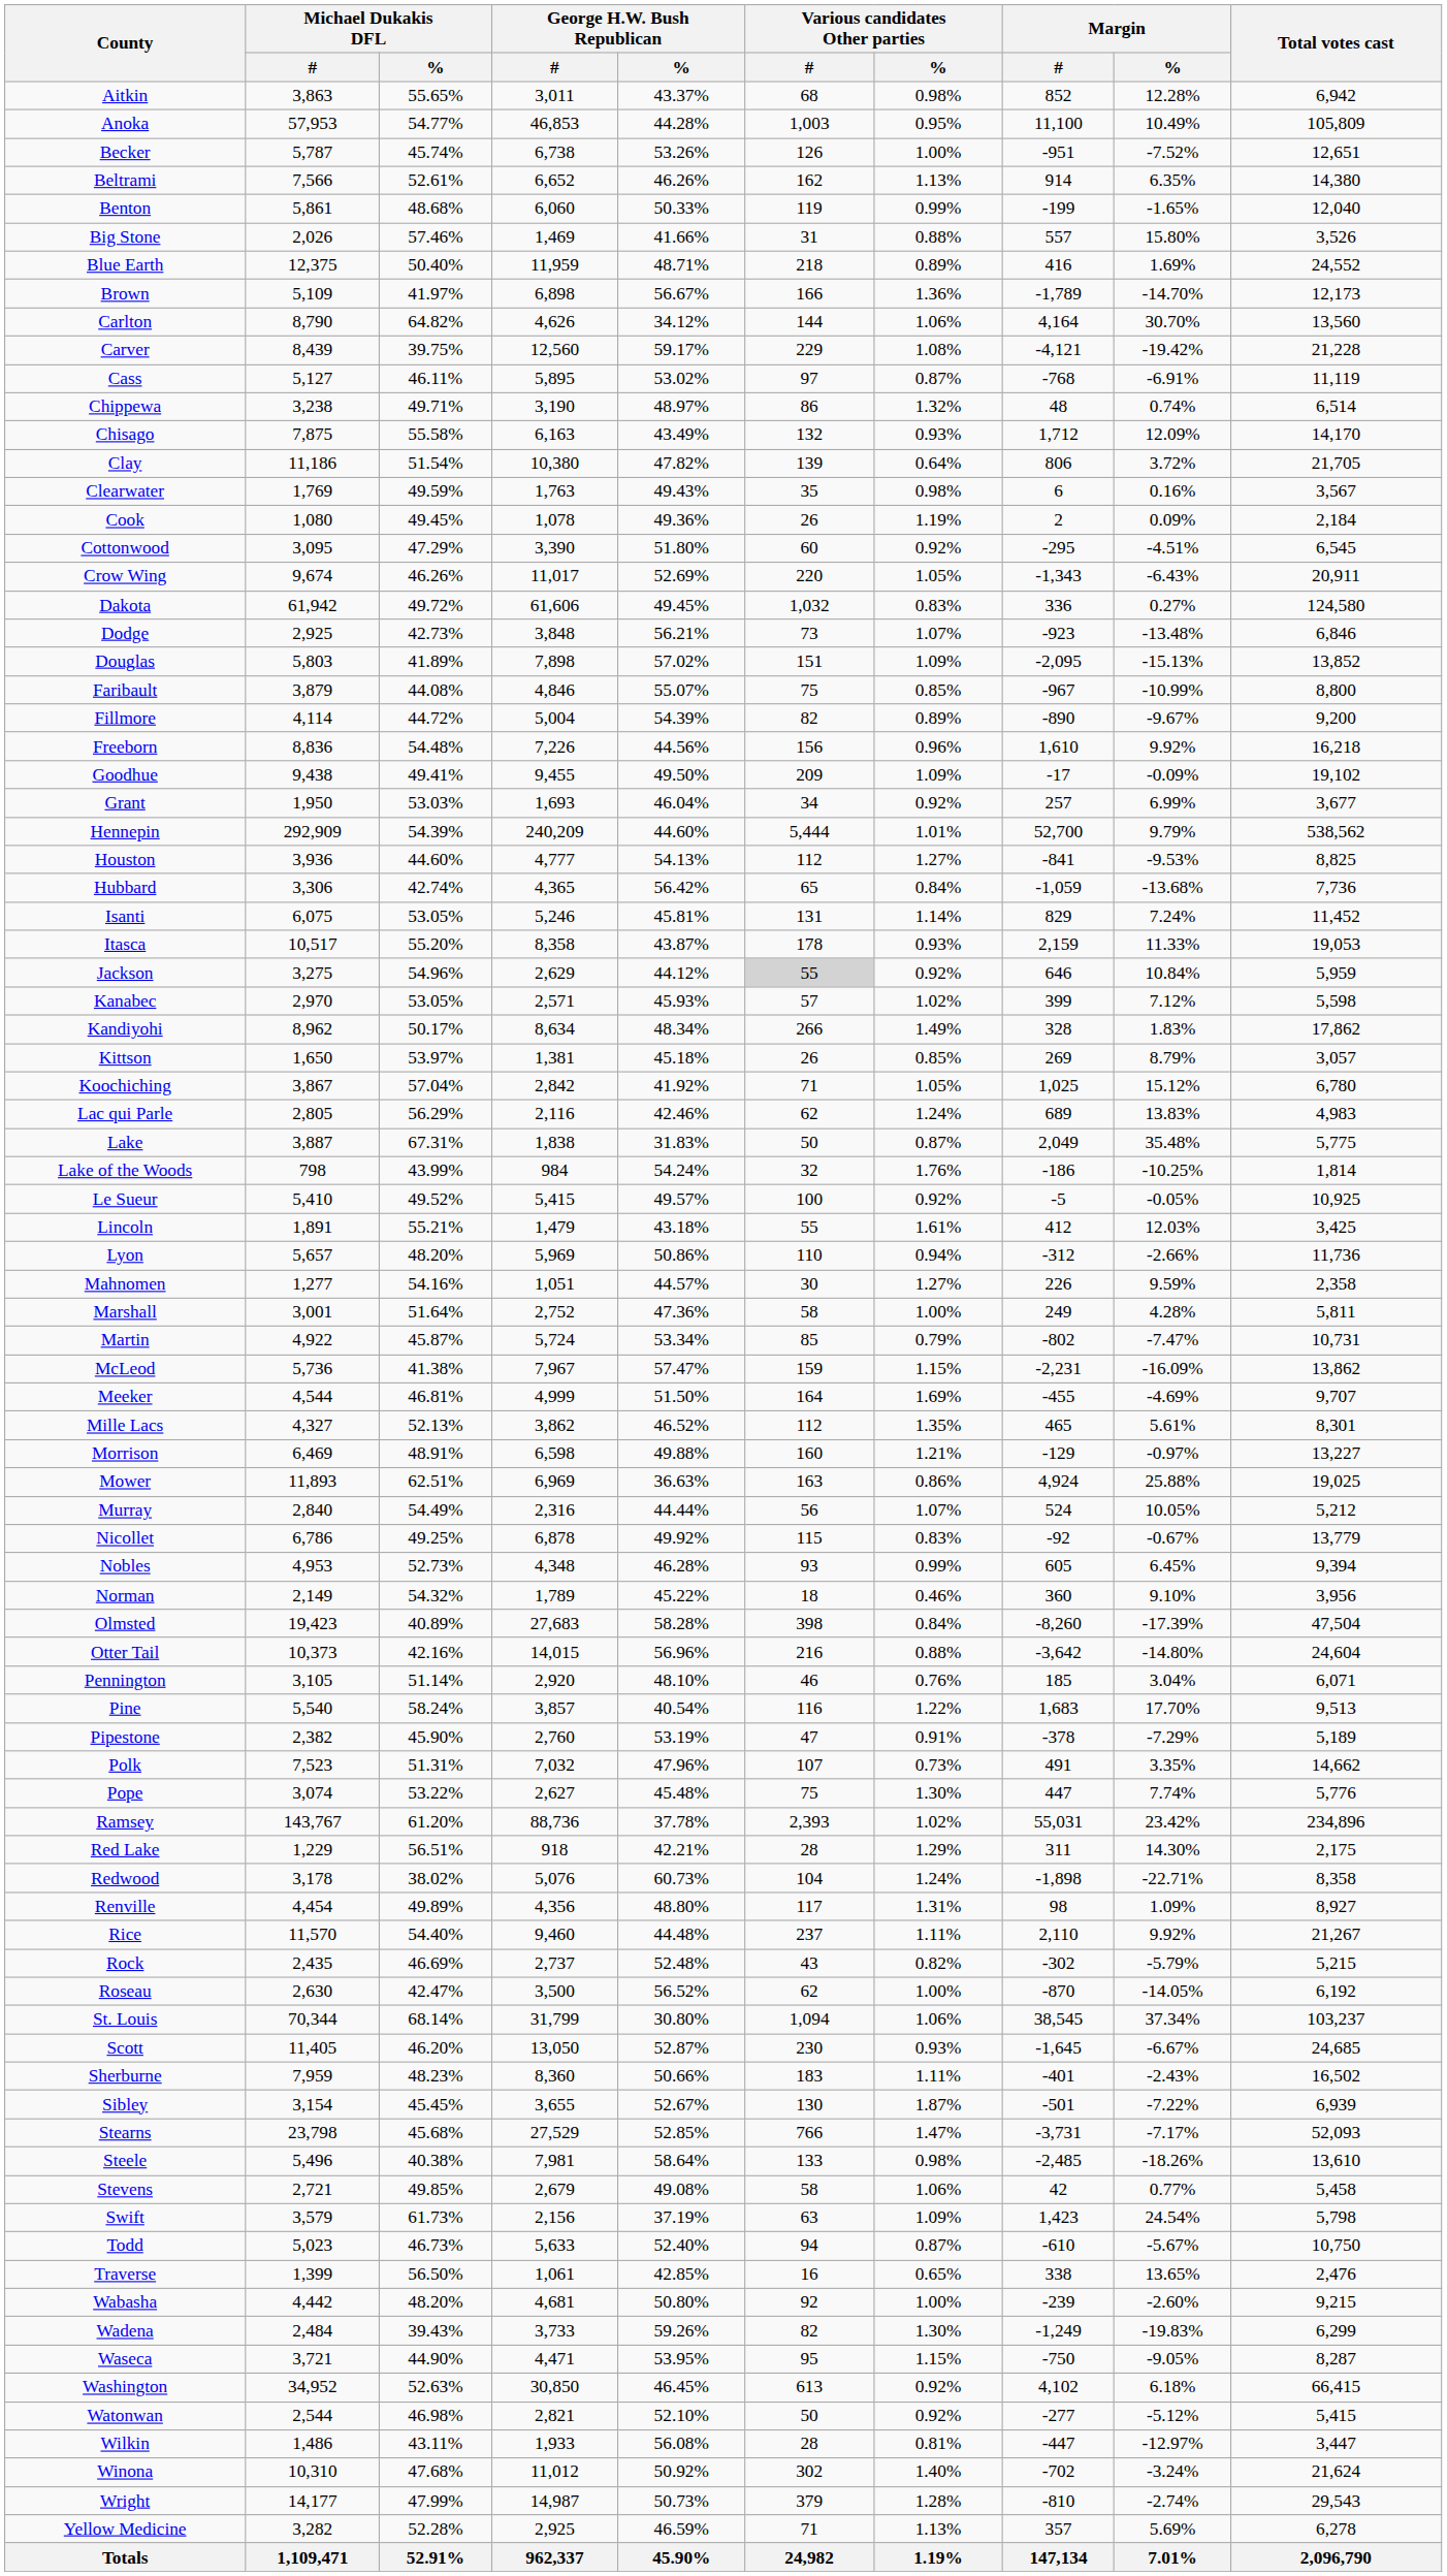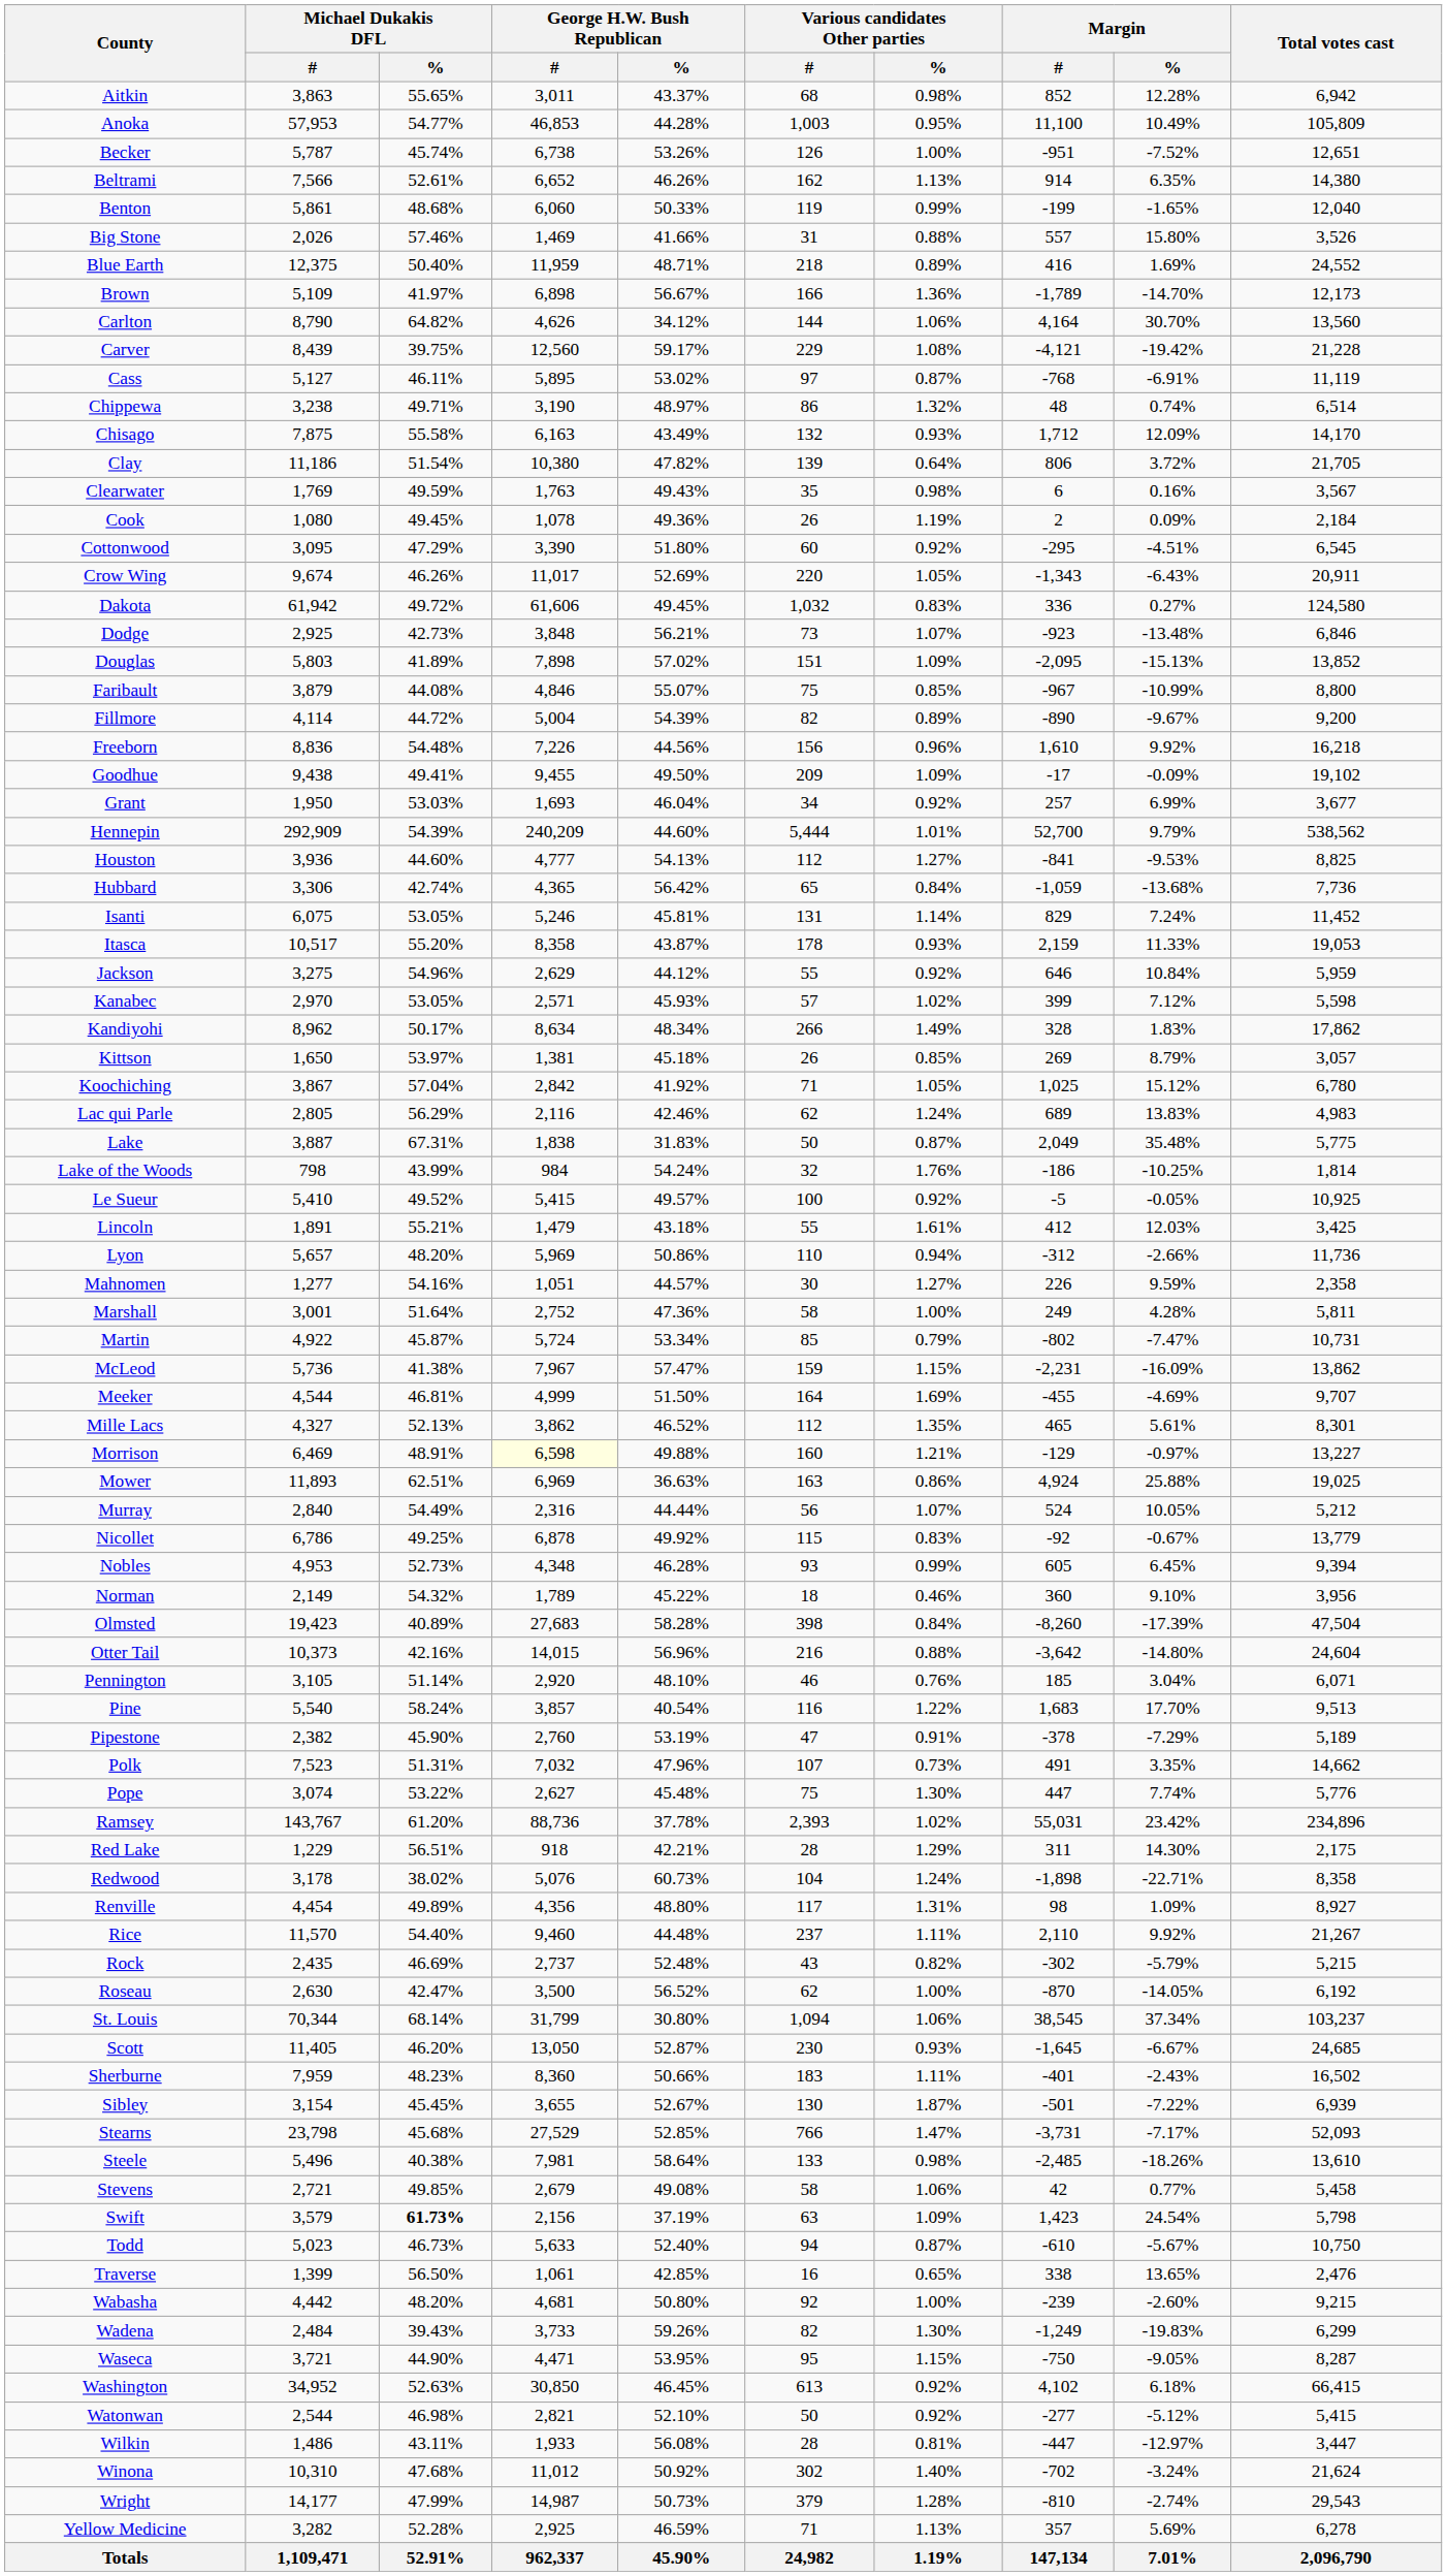Jackson | Various candidates Other parties / #: lightgrey background -> no background
Morrison | George H.W. Bush Republican / #: no background -> lightyellow background
Swift | Michael Dukakis DFL / %: normal -> bold
